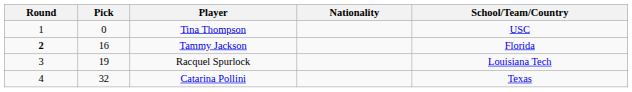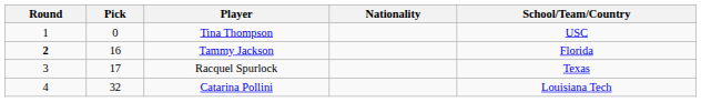Racquel Spurlock | Pick: 19 -> 17
Racquel Spurlock | School/Team/Country: Louisiana Tech -> Texas
Catarina Pollini | School/Team/Country: Texas -> Louisiana Tech
